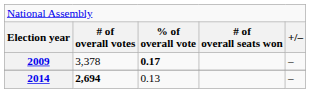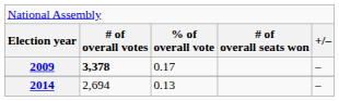2009 | column 2: normal -> bold
2009 | column 3: bold -> normal
2014 | column 2: bold -> normal
